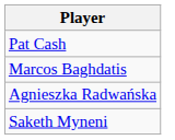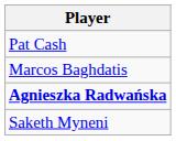row 4 | column 1: normal -> bold
